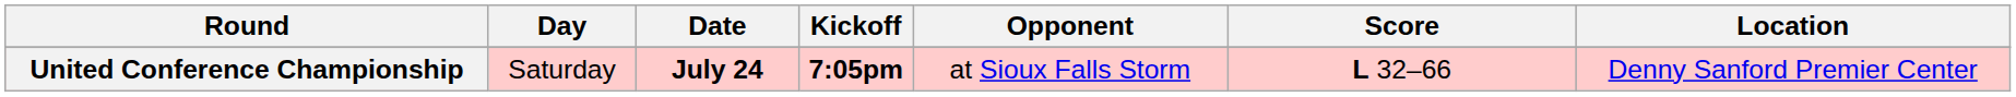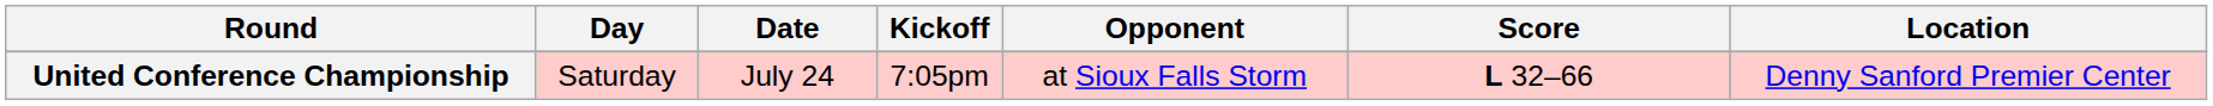United Conference Championship | Date: bold -> normal
United Conference Championship | Kickoff: bold -> normal
